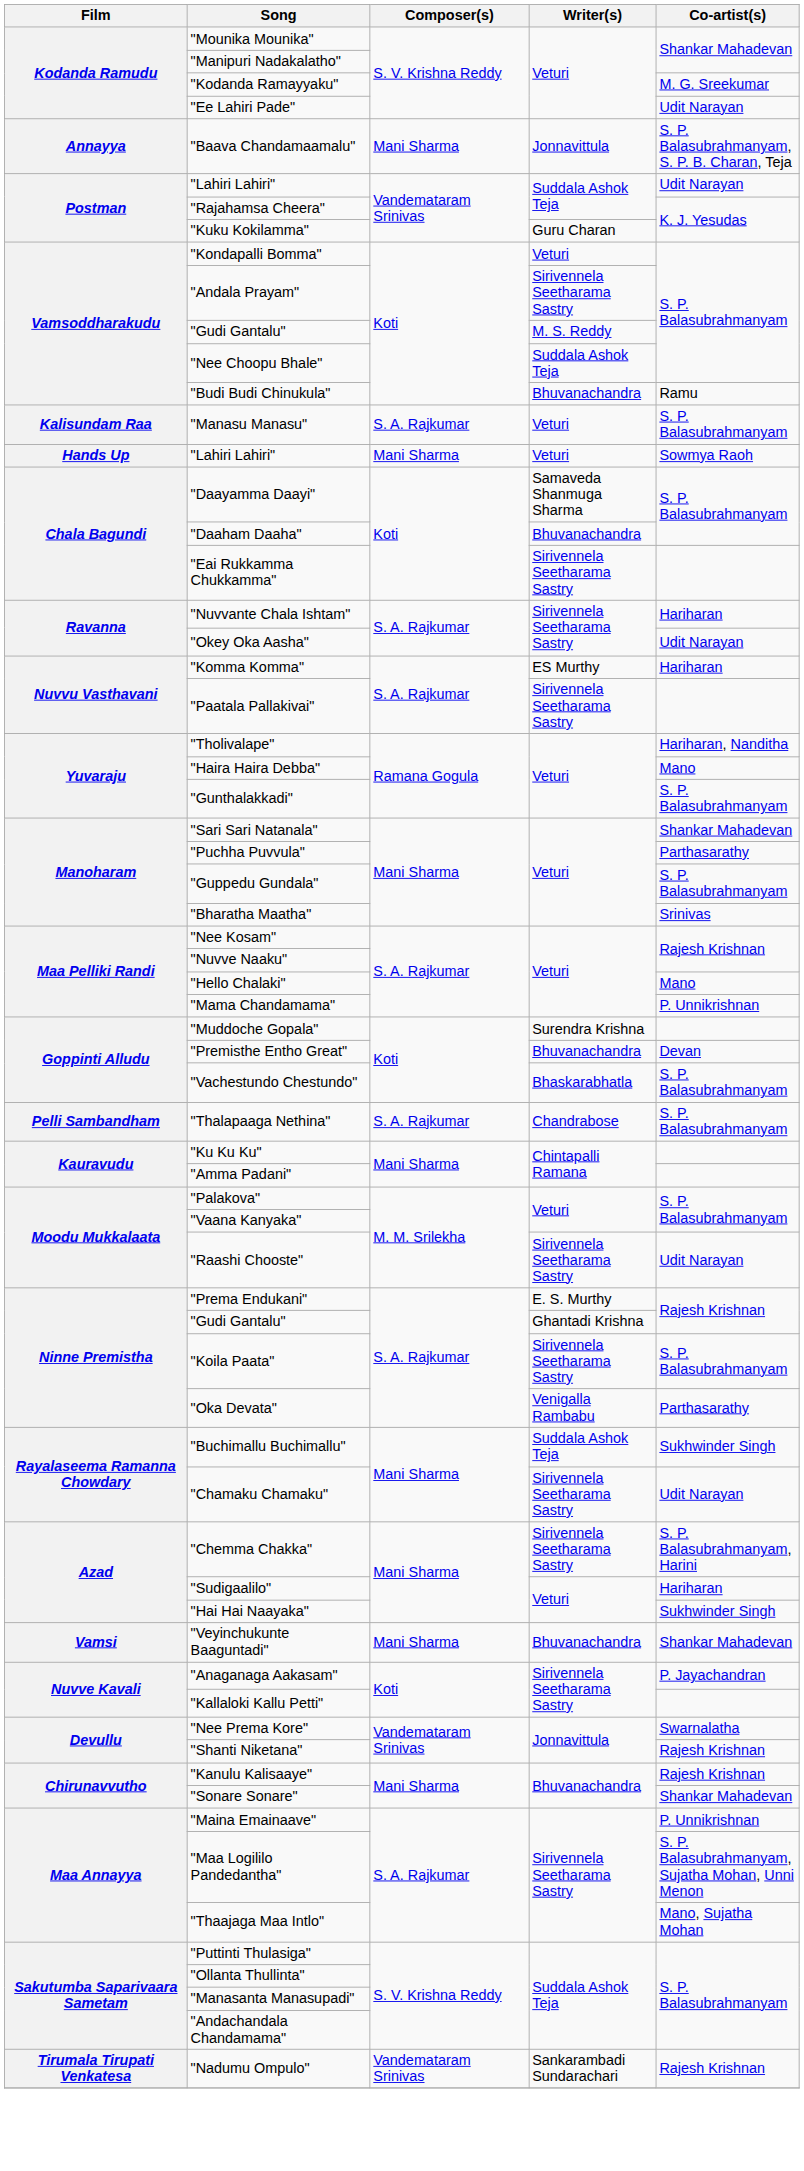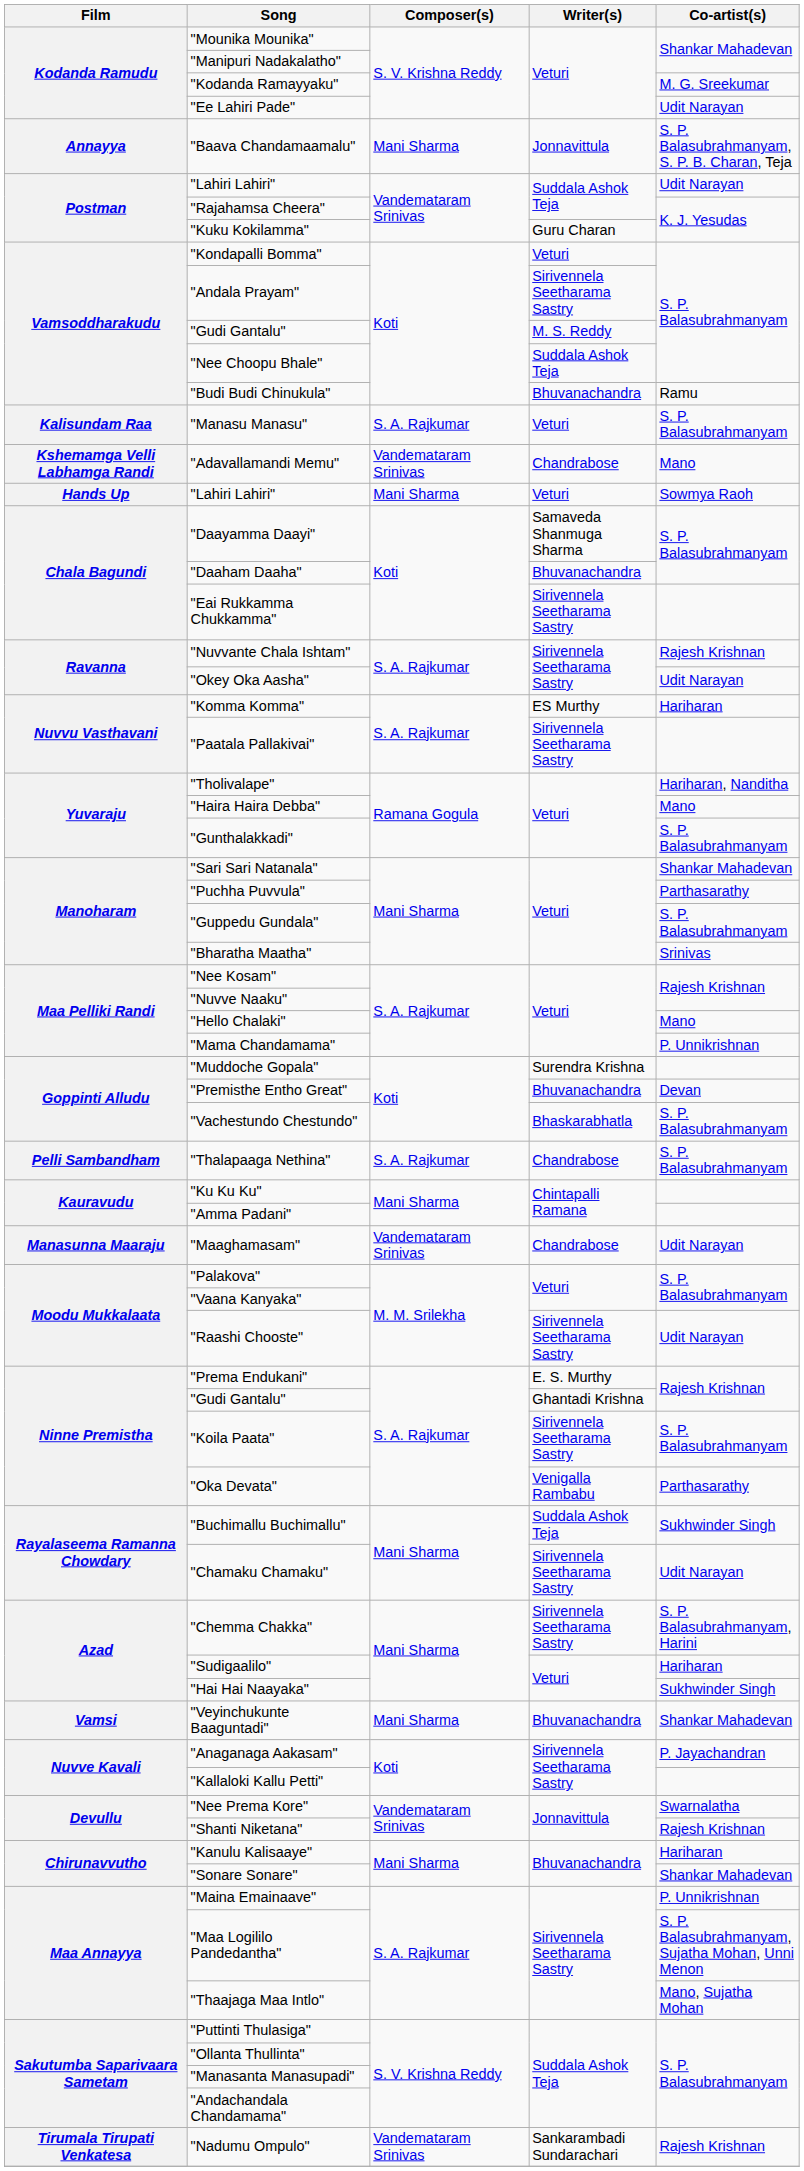+ row: Kshemamga Velli Labhamga Randi | "Adavallamandi Memu" | Vandemataram Srinivas | Chandrabose | Mano
"Nuvvante Chala Ishtam" | Co-artist(s): Hariharan -> Rajesh Krishnan
+ row: Manasunna Maaraju | "Maaghamasam" | Vandemataram Srinivas | Chandrabose | Udit Narayan
"Kanulu Kalisaaye" | Co-artist(s): Rajesh Krishnan -> Hariharan
